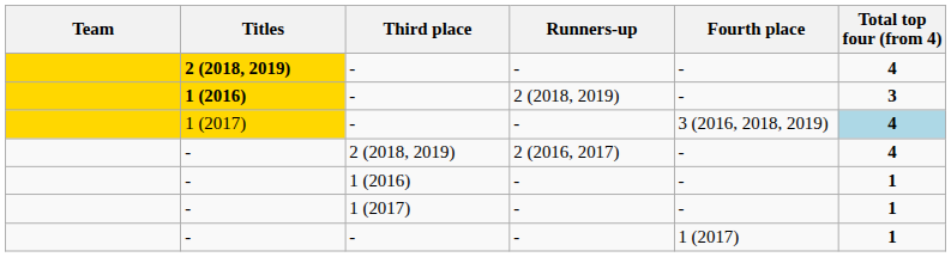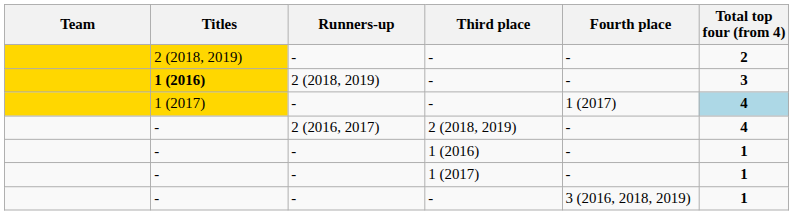columns swapped: Runners-up <-> Third place
row 2 | Titles: bold -> normal
row 2 | Total top four (from 4): 4 -> 2
row 4 | Fourth place: 3 (2016, 2018, 2019) -> 1 (2017)
row 8 | Fourth place: 1 (2017) -> 3 (2016, 2018, 2019)
